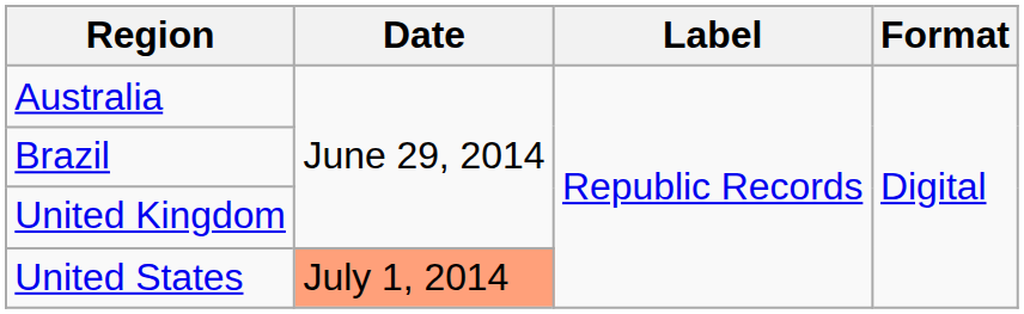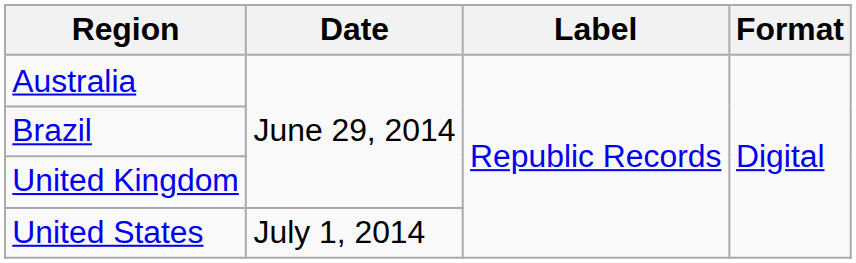United States | Date: lightsalmon background -> no background
